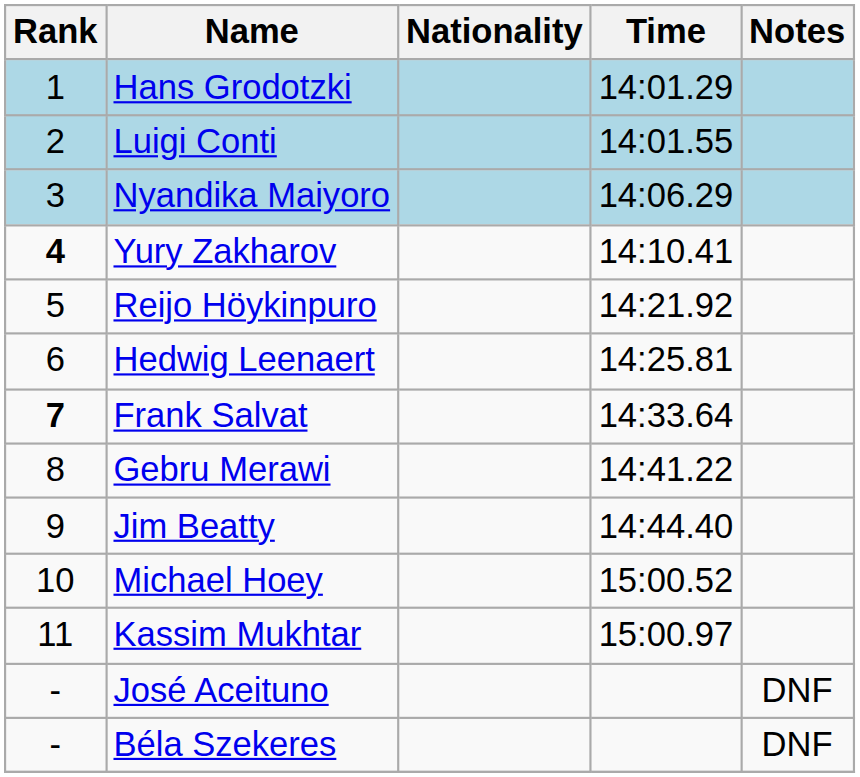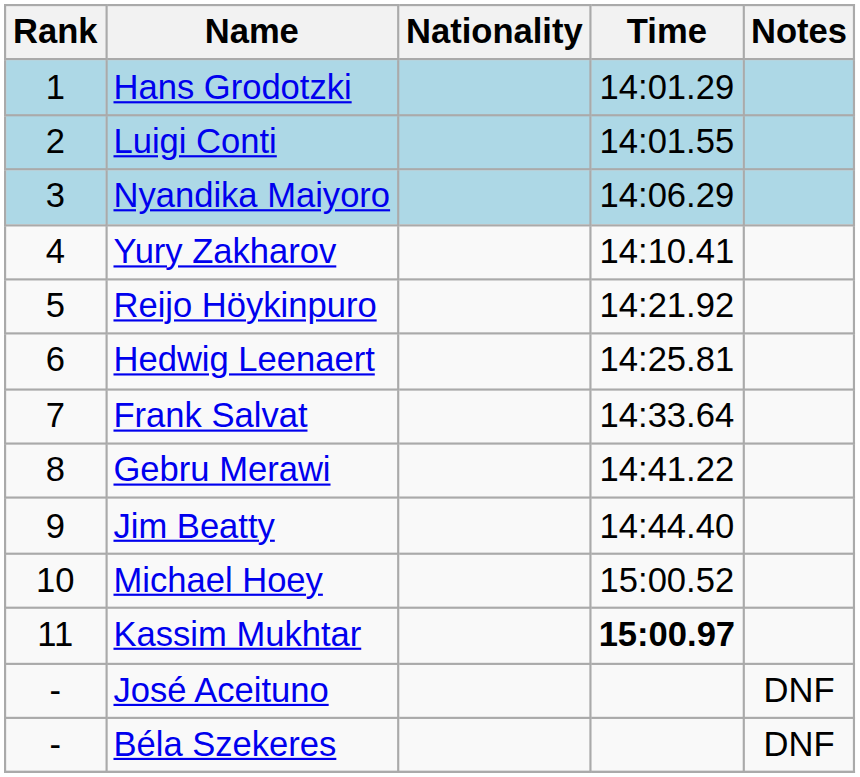Yury Zakharov | Rank: bold -> normal
Frank Salvat | Rank: bold -> normal
Kassim Mukhtar | Time: normal -> bold
